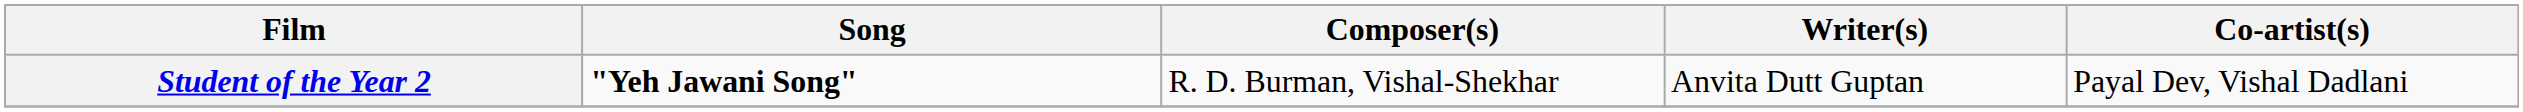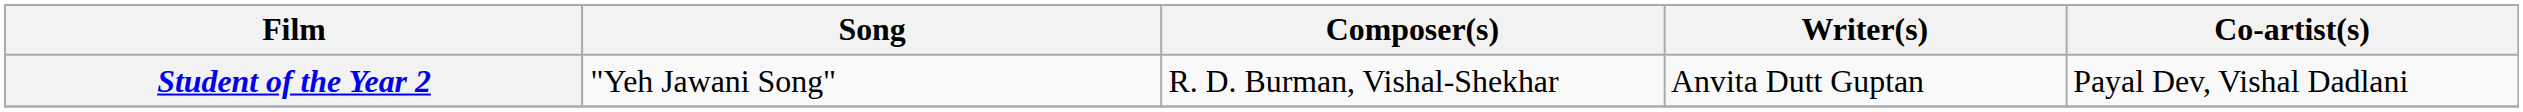Student of the Year 2 | Song: bold -> normal
